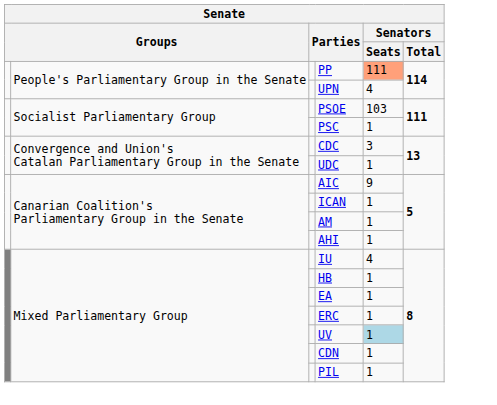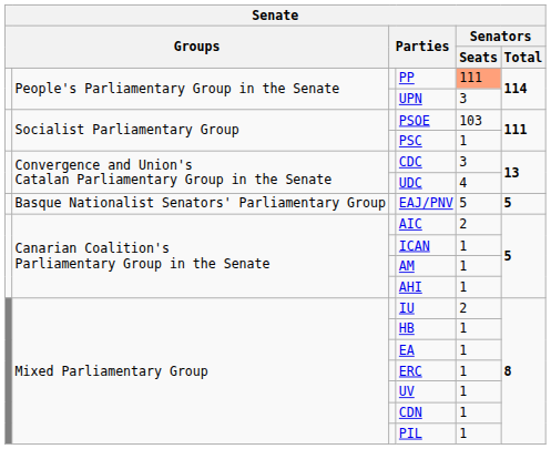UPN | Senators / Seats: 4 -> 3
UDC | Senators / Seats: 1 -> 4
+ row: Basque Nationalist Senators' Parliamentary Group | EAJ/PNV | 5 | 5
AIC | Senators / Seats: 9 -> 2
IU | Senators / Seats: 4 -> 2
UV | Senators / Seats: lightblue background -> no background
